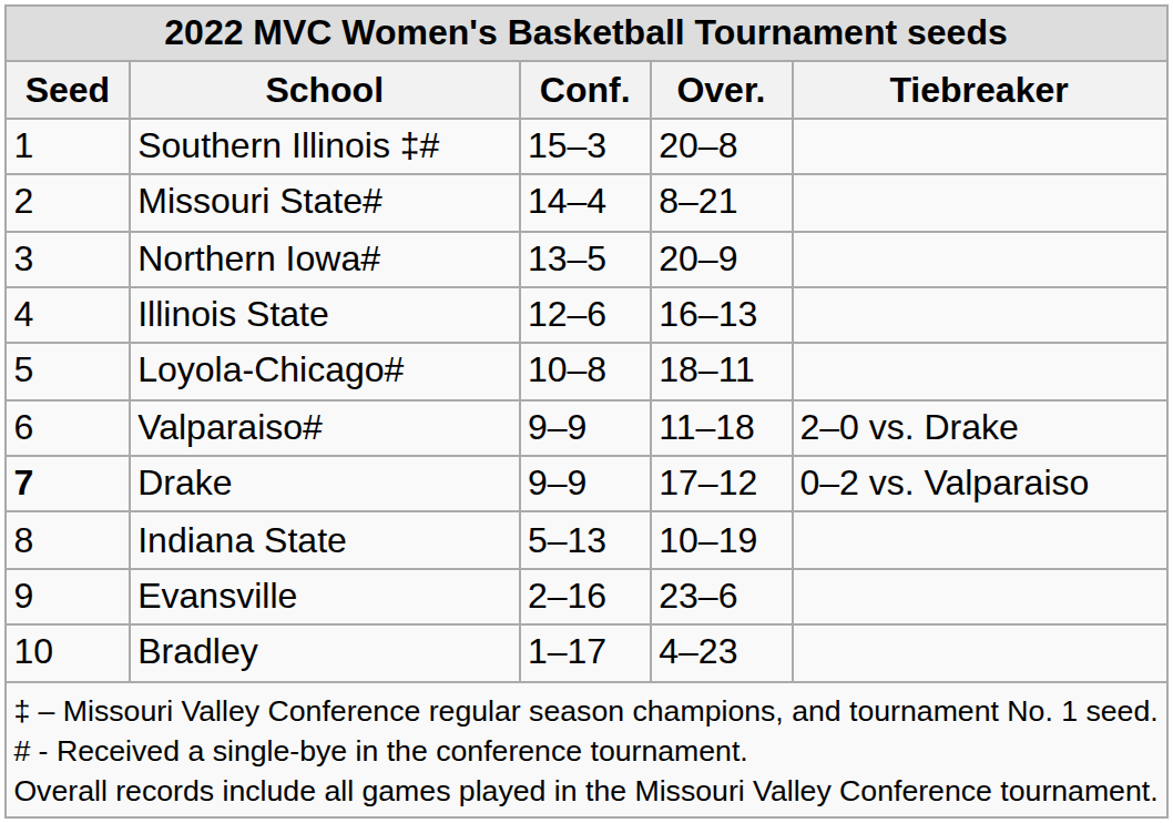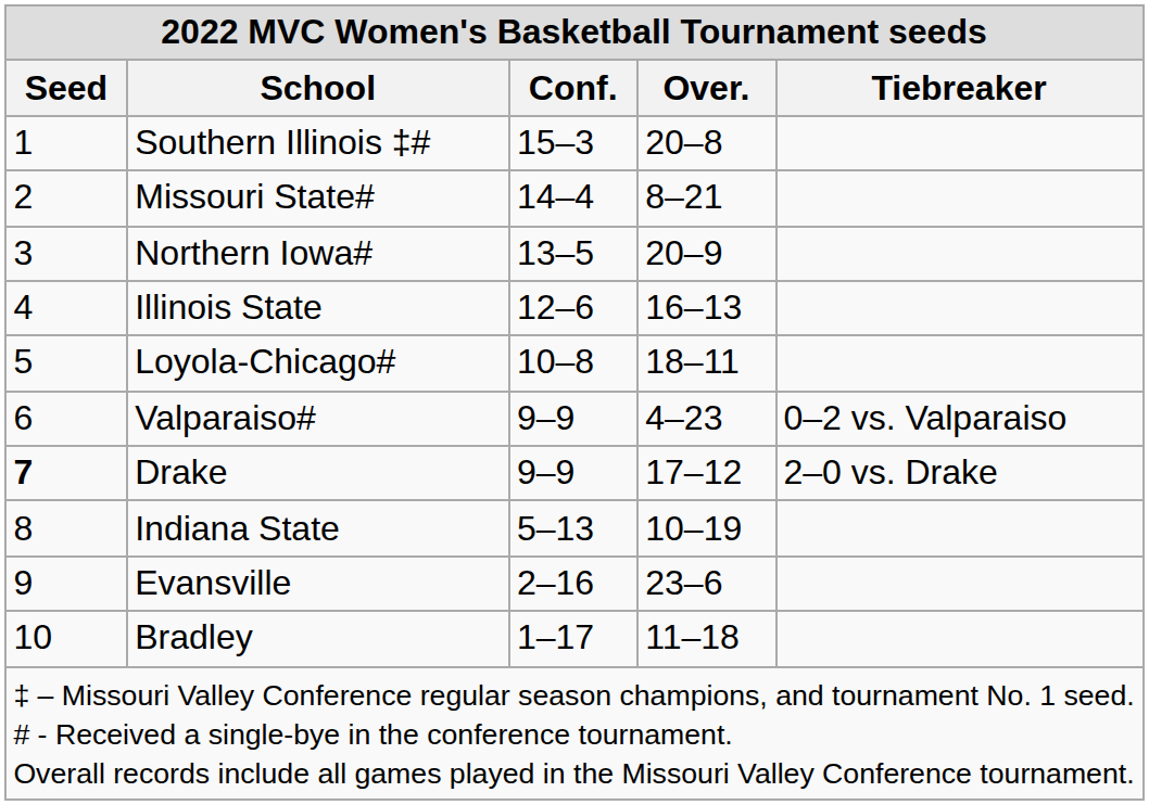Valparaiso# | Over.: 11–18 -> 4–23
Valparaiso# | Tiebreaker: 2–0 vs. Drake -> 0–2 vs. Valparaiso
Drake | Tiebreaker: 0–2 vs. Valparaiso -> 2–0 vs. Drake
Bradley | Over.: 4–23 -> 11–18
